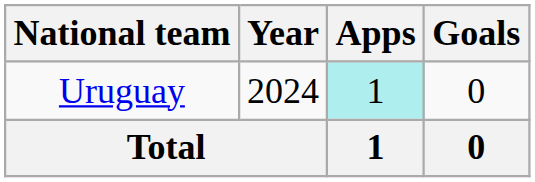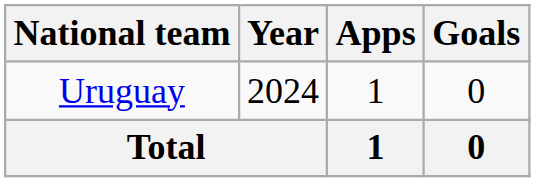Uruguay | Apps: paleturquoise background -> no background
